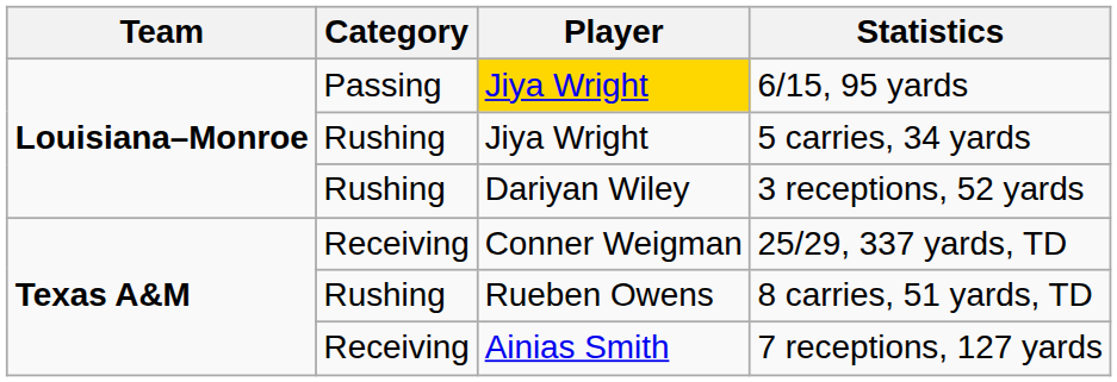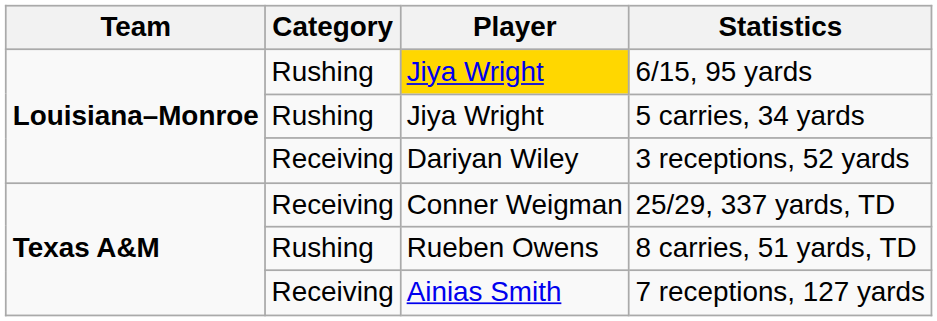6/15, 95 yards | Category: Passing -> Rushing
3 receptions, 52 yards | Category: Rushing -> Receiving
